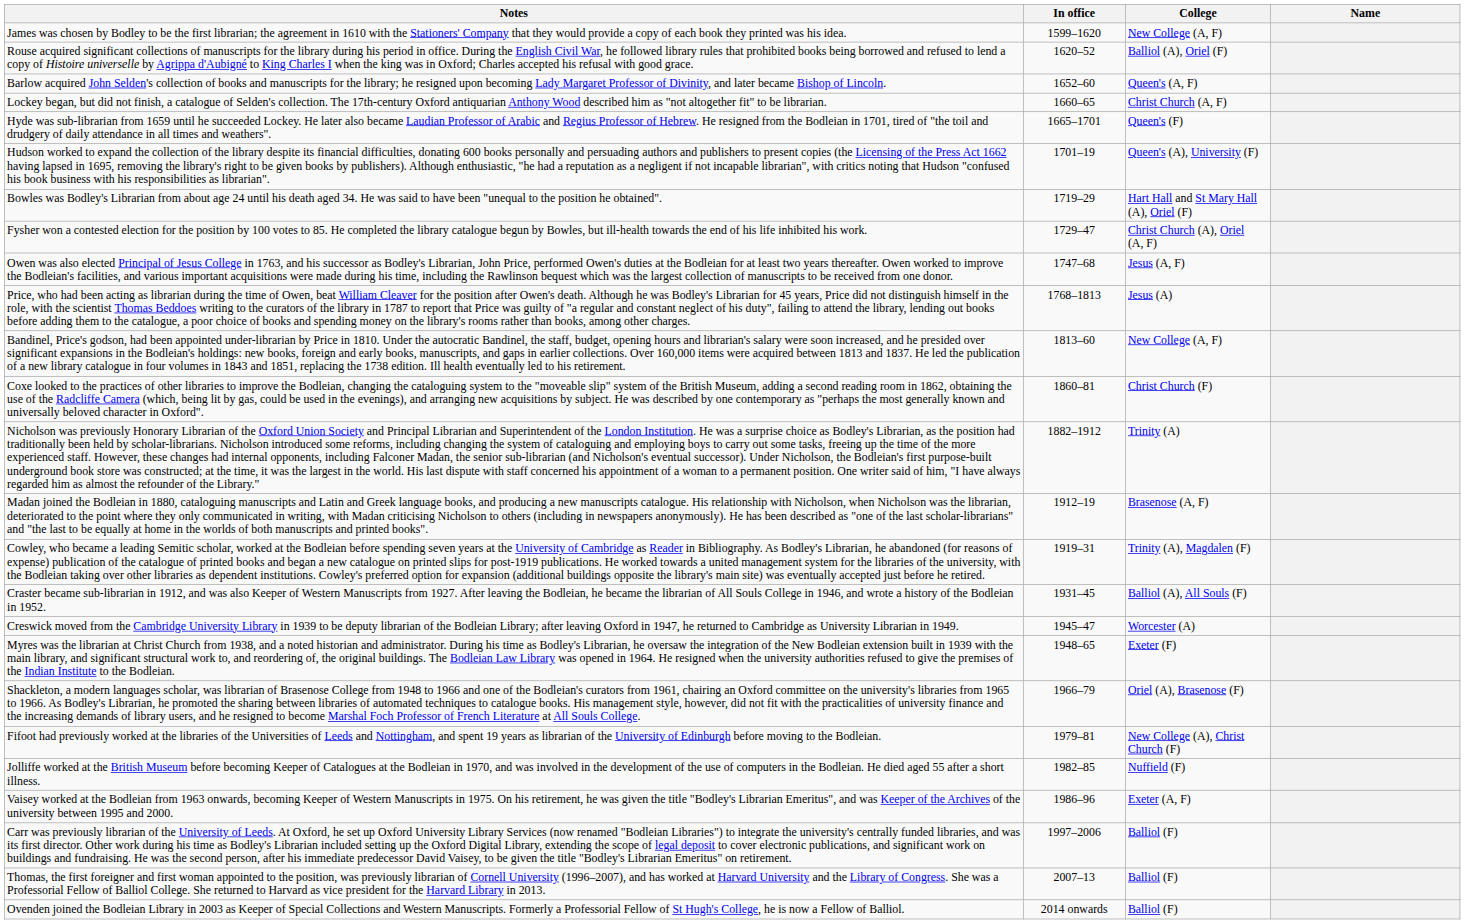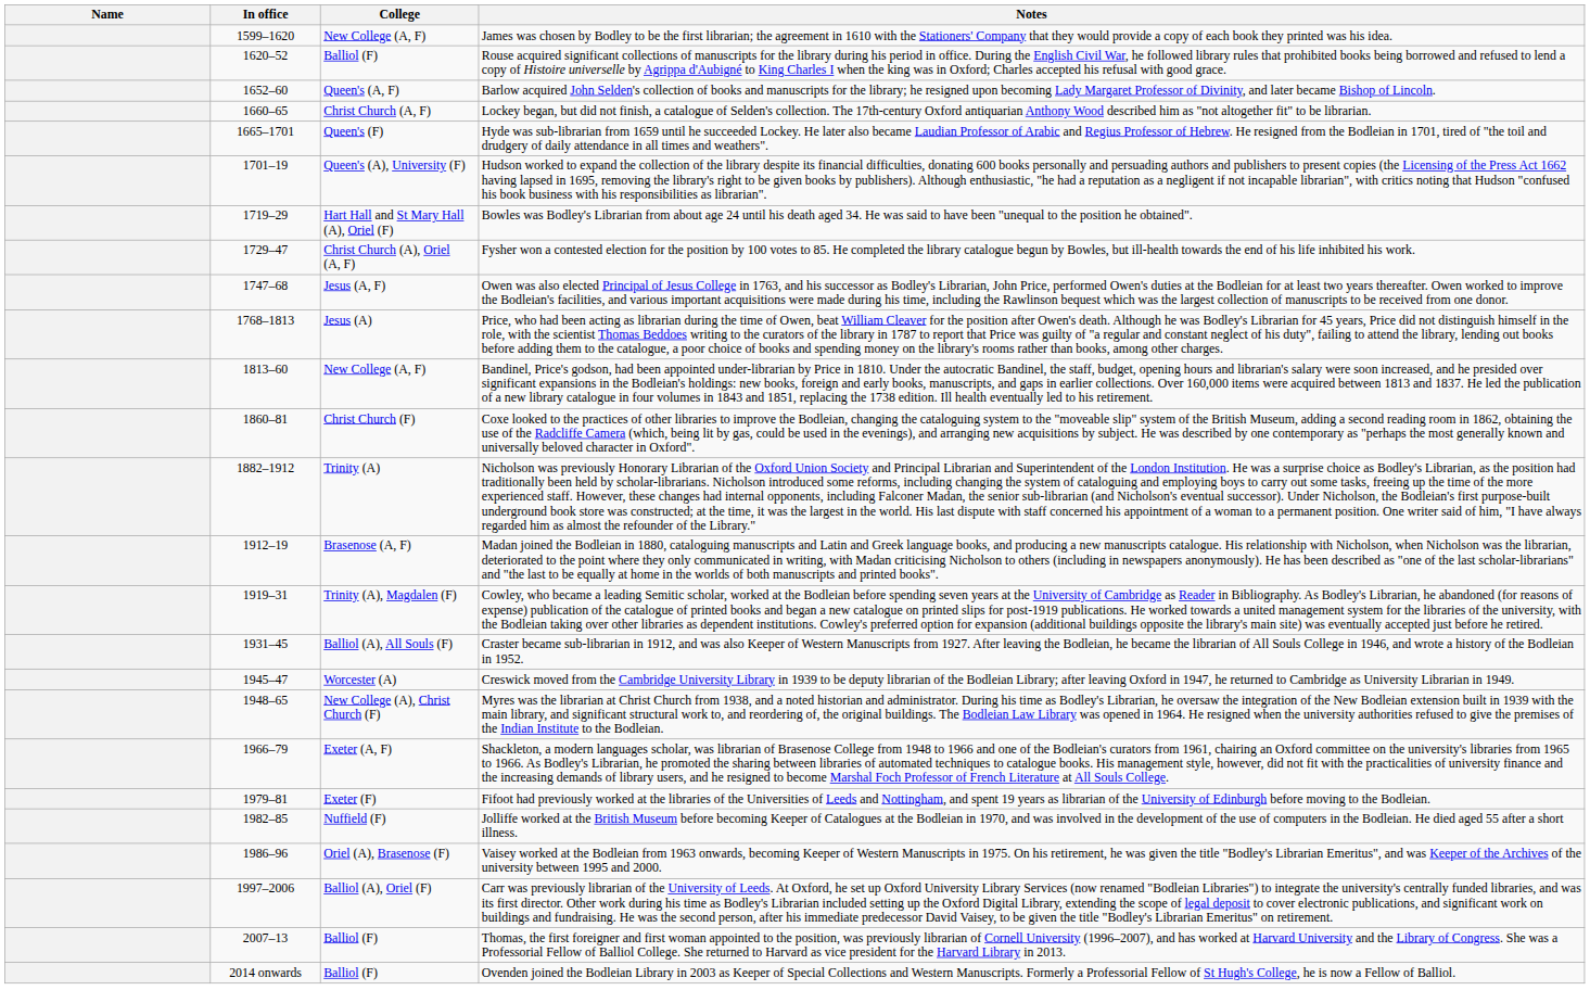columns swapped: Name <-> Notes
row 3 | College: Balliol (A), Oriel (F) -> Balliol (F)
row 19 | College: Exeter (F) -> New College (A), Christ Church (F)
row 20 | College: Oriel (A), Brasenose (F) -> Exeter (A, F)
row 21 | College: New College (A), Christ Church (F) -> Exeter (F)
row 23 | College: Exeter (A, F) -> Oriel (A), Brasenose (F)
row 24 | College: Balliol (F) -> Balliol (A), Oriel (F)
